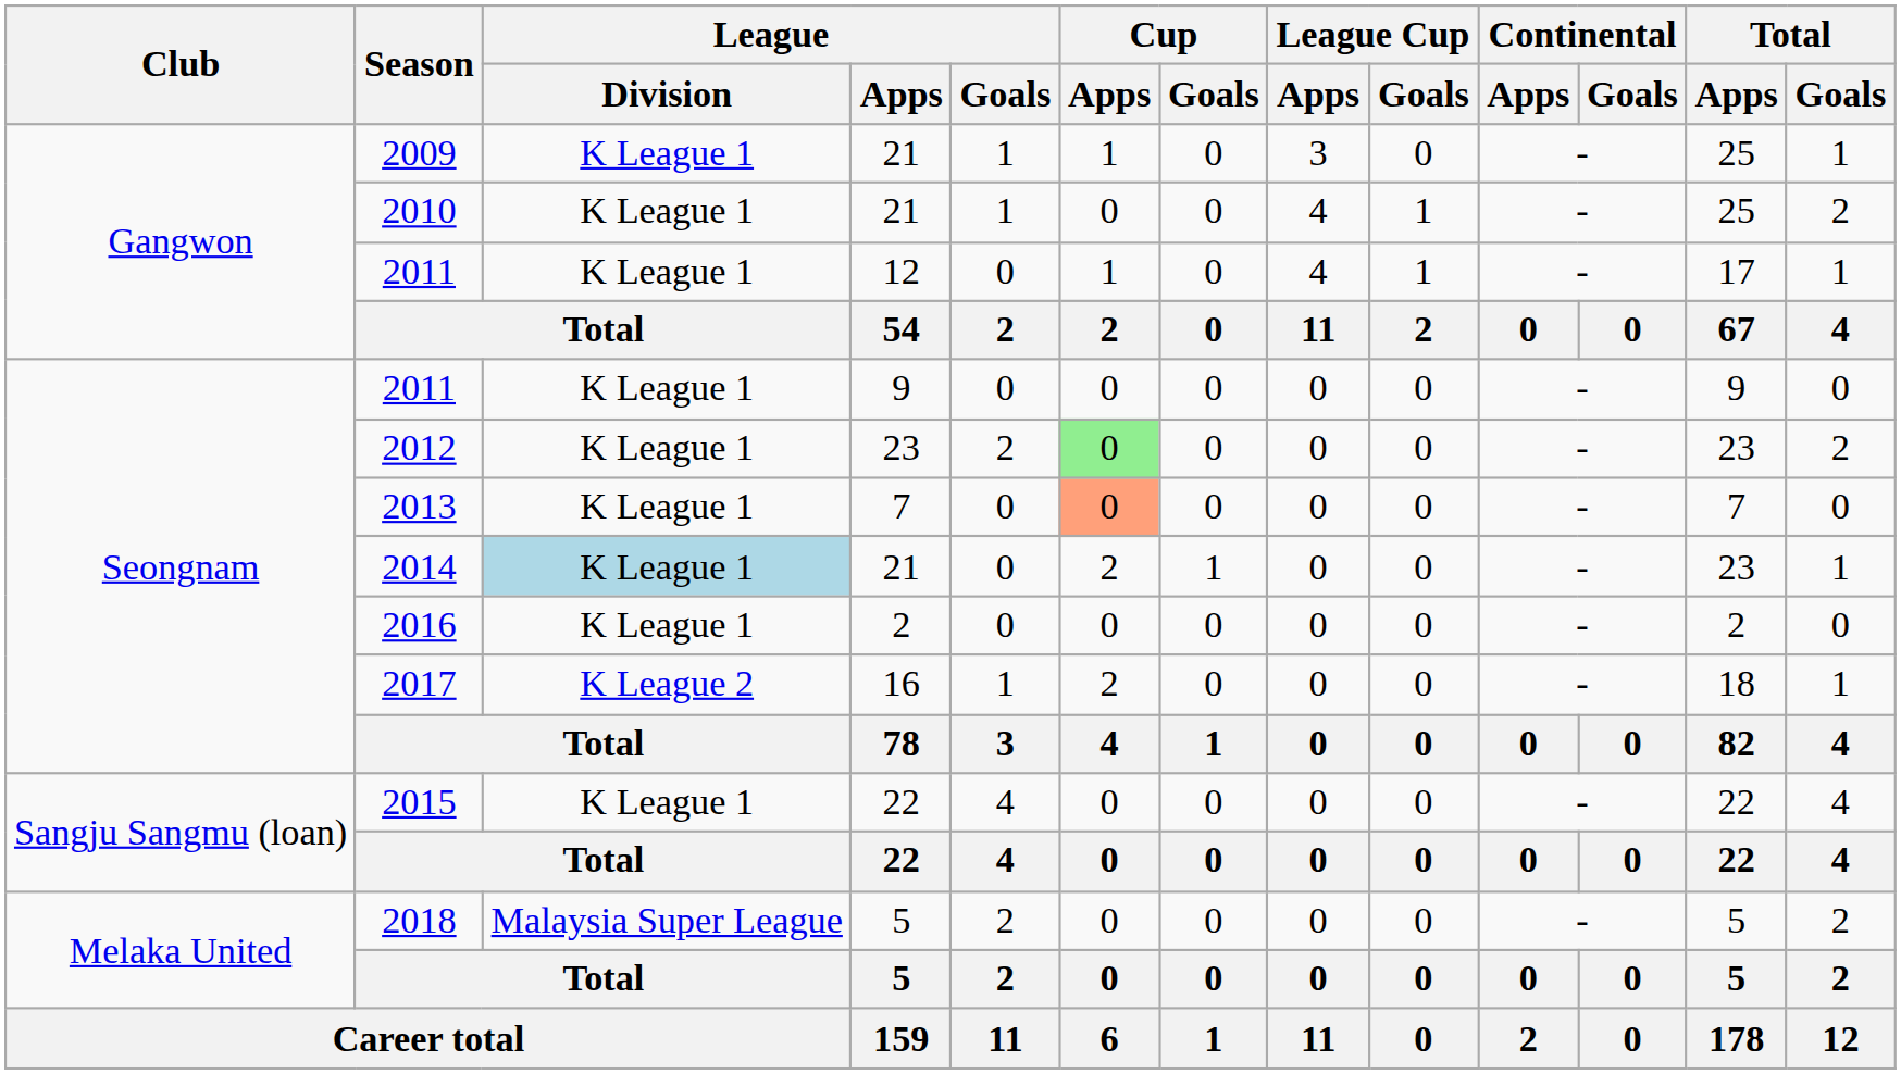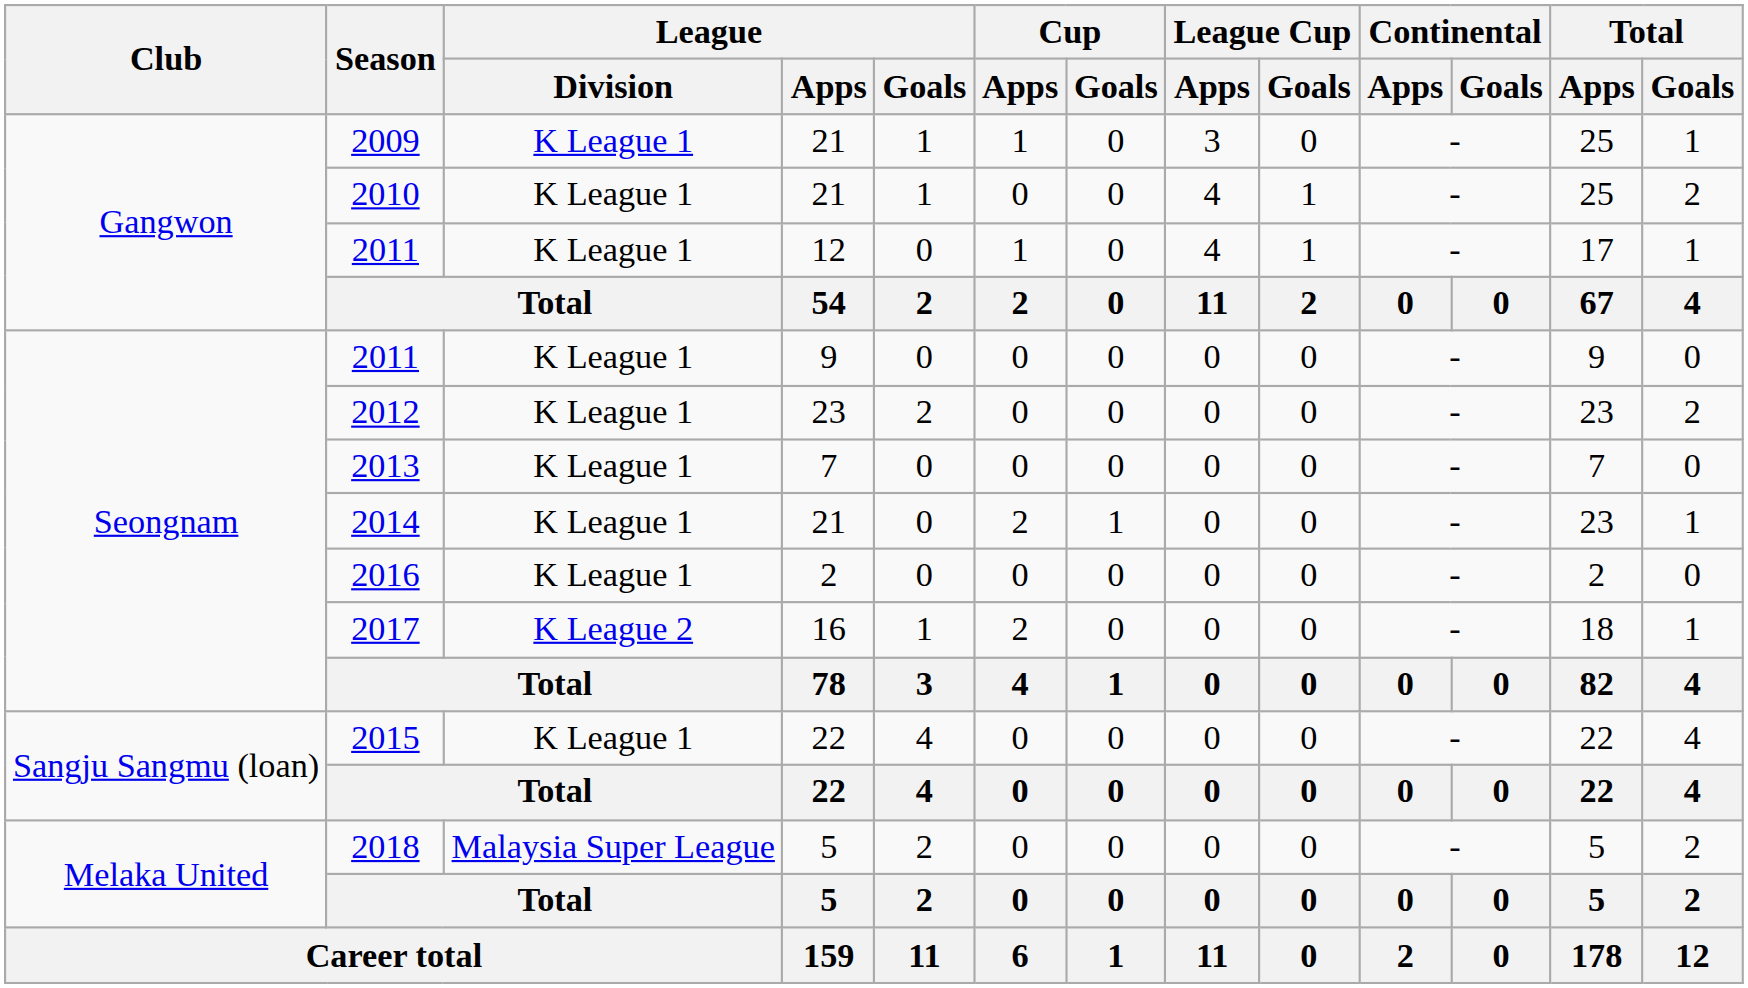2012 | Cup / Apps: lightgreen background -> no background
2013 | Cup / Apps: lightsalmon background -> no background
2014 | League / Division: lightblue background -> no background
